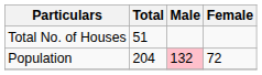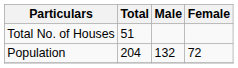Population | Male: pink background -> no background
